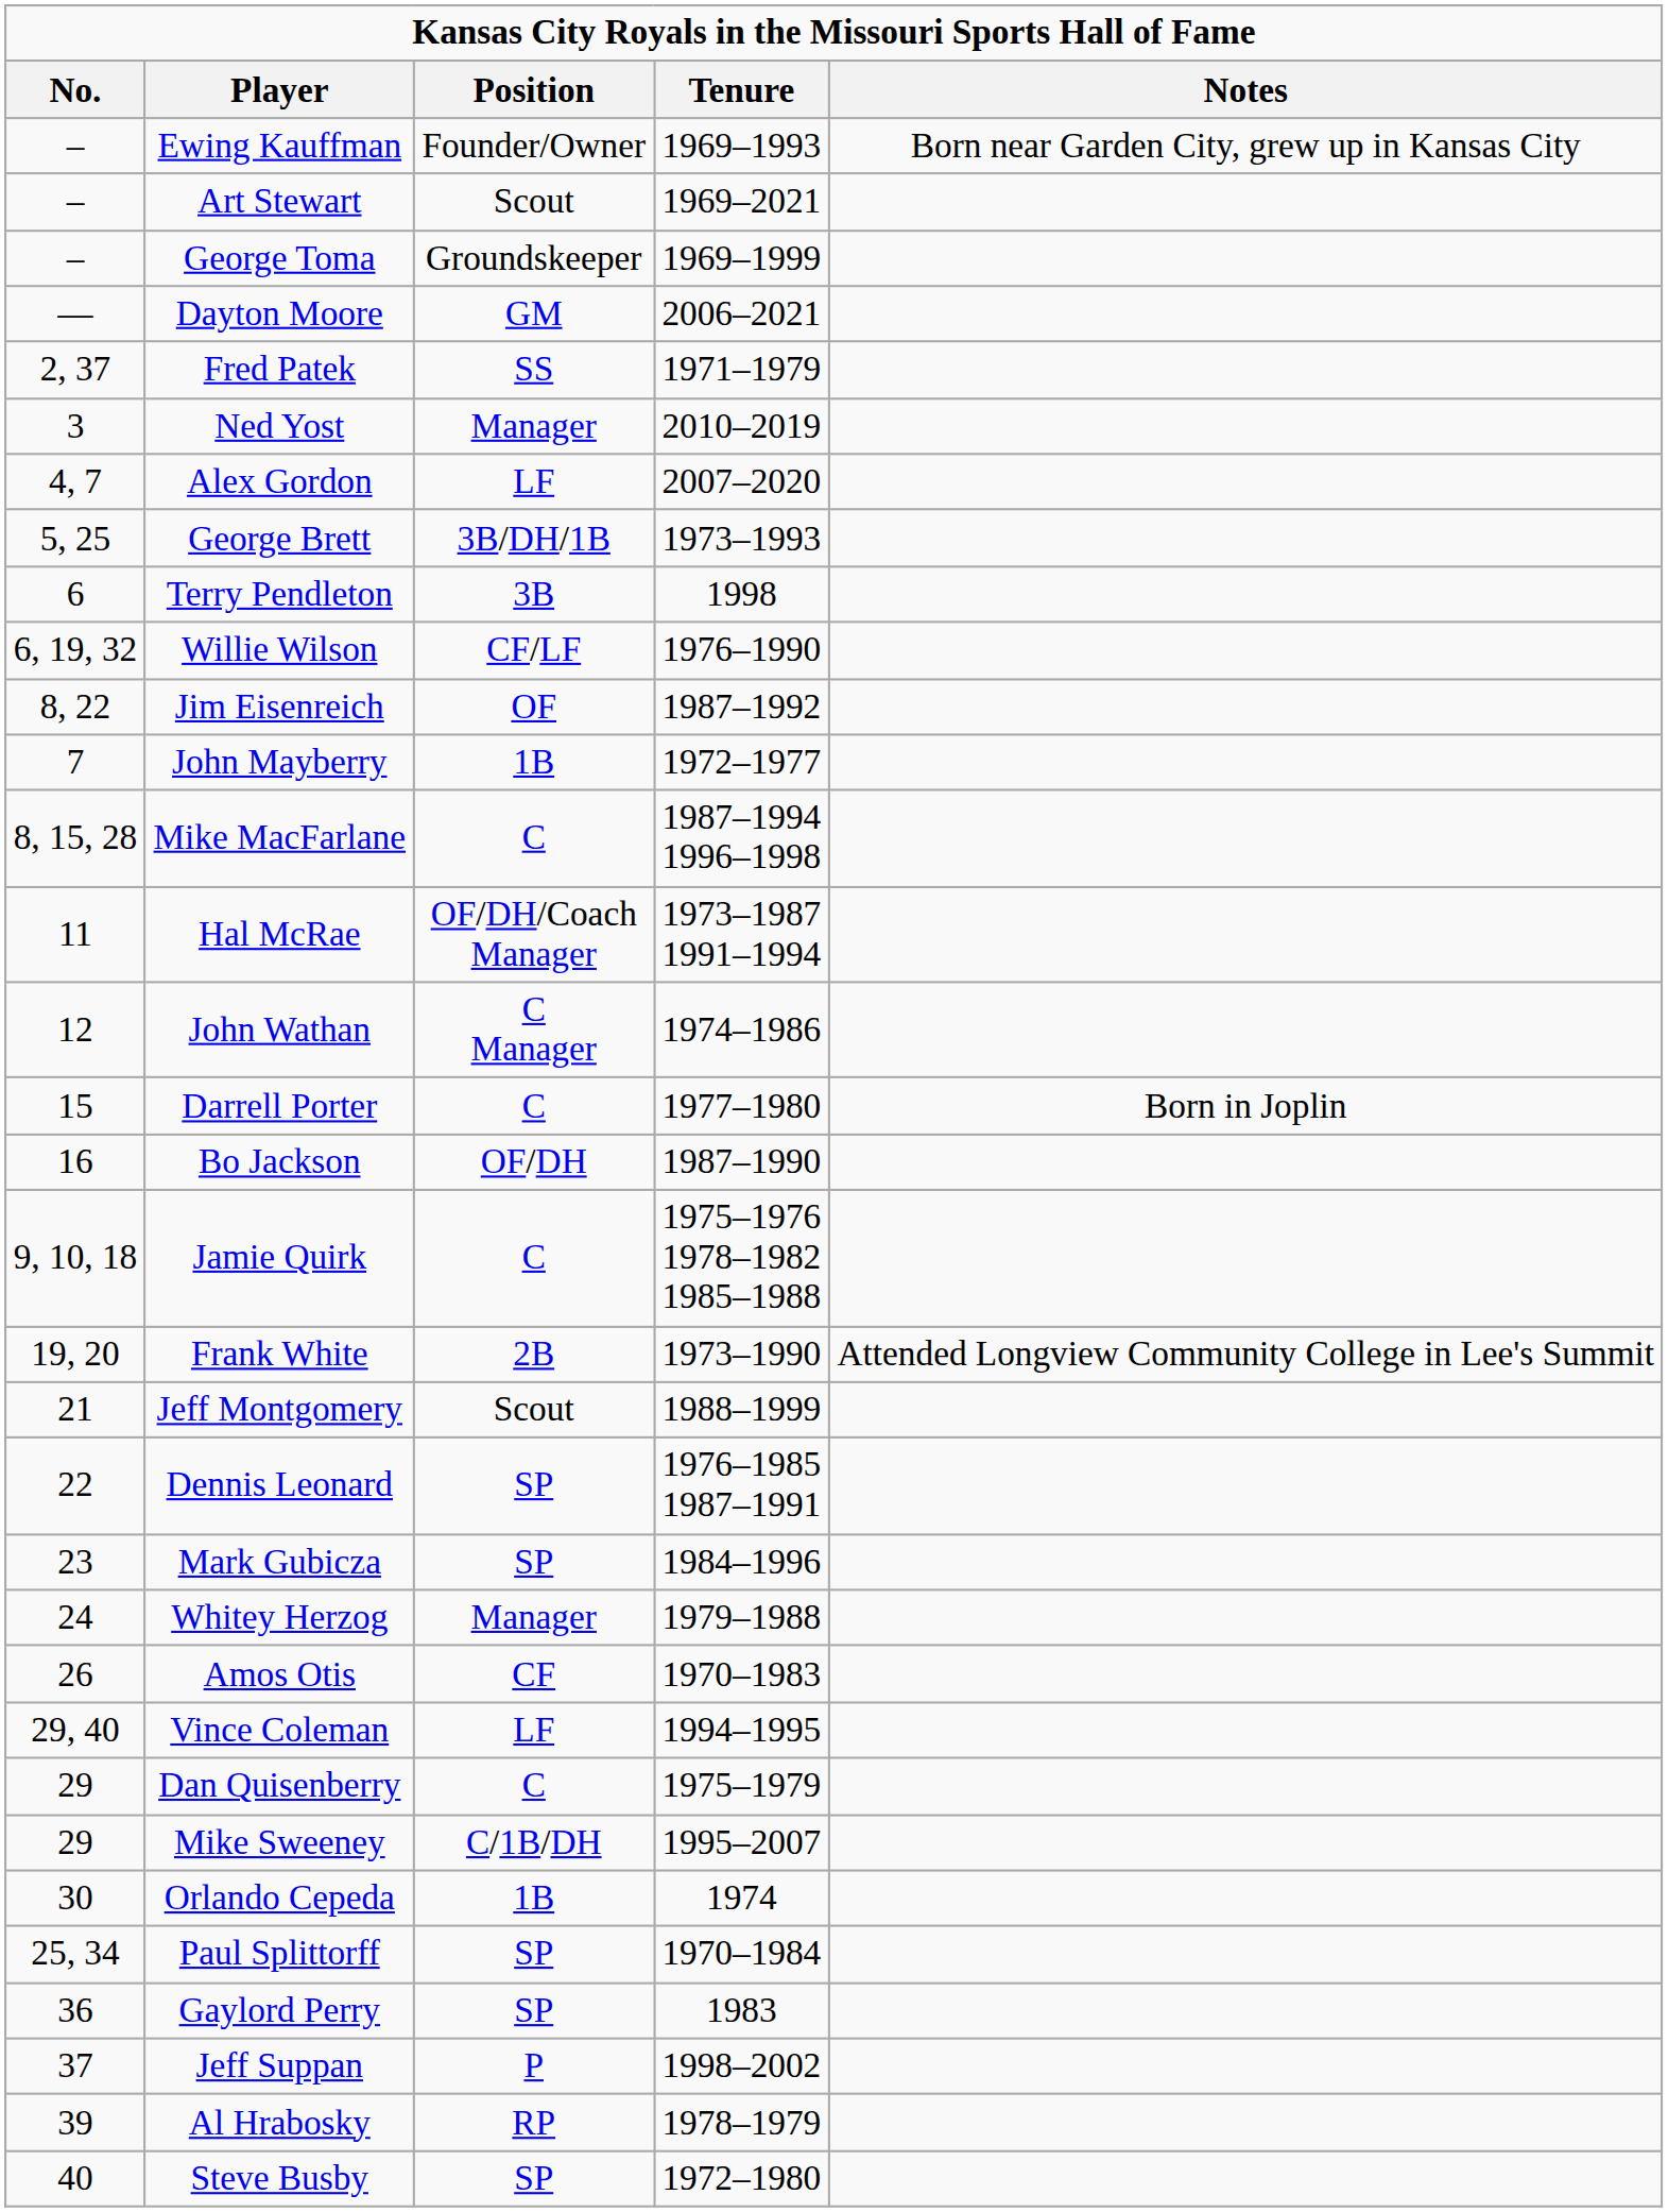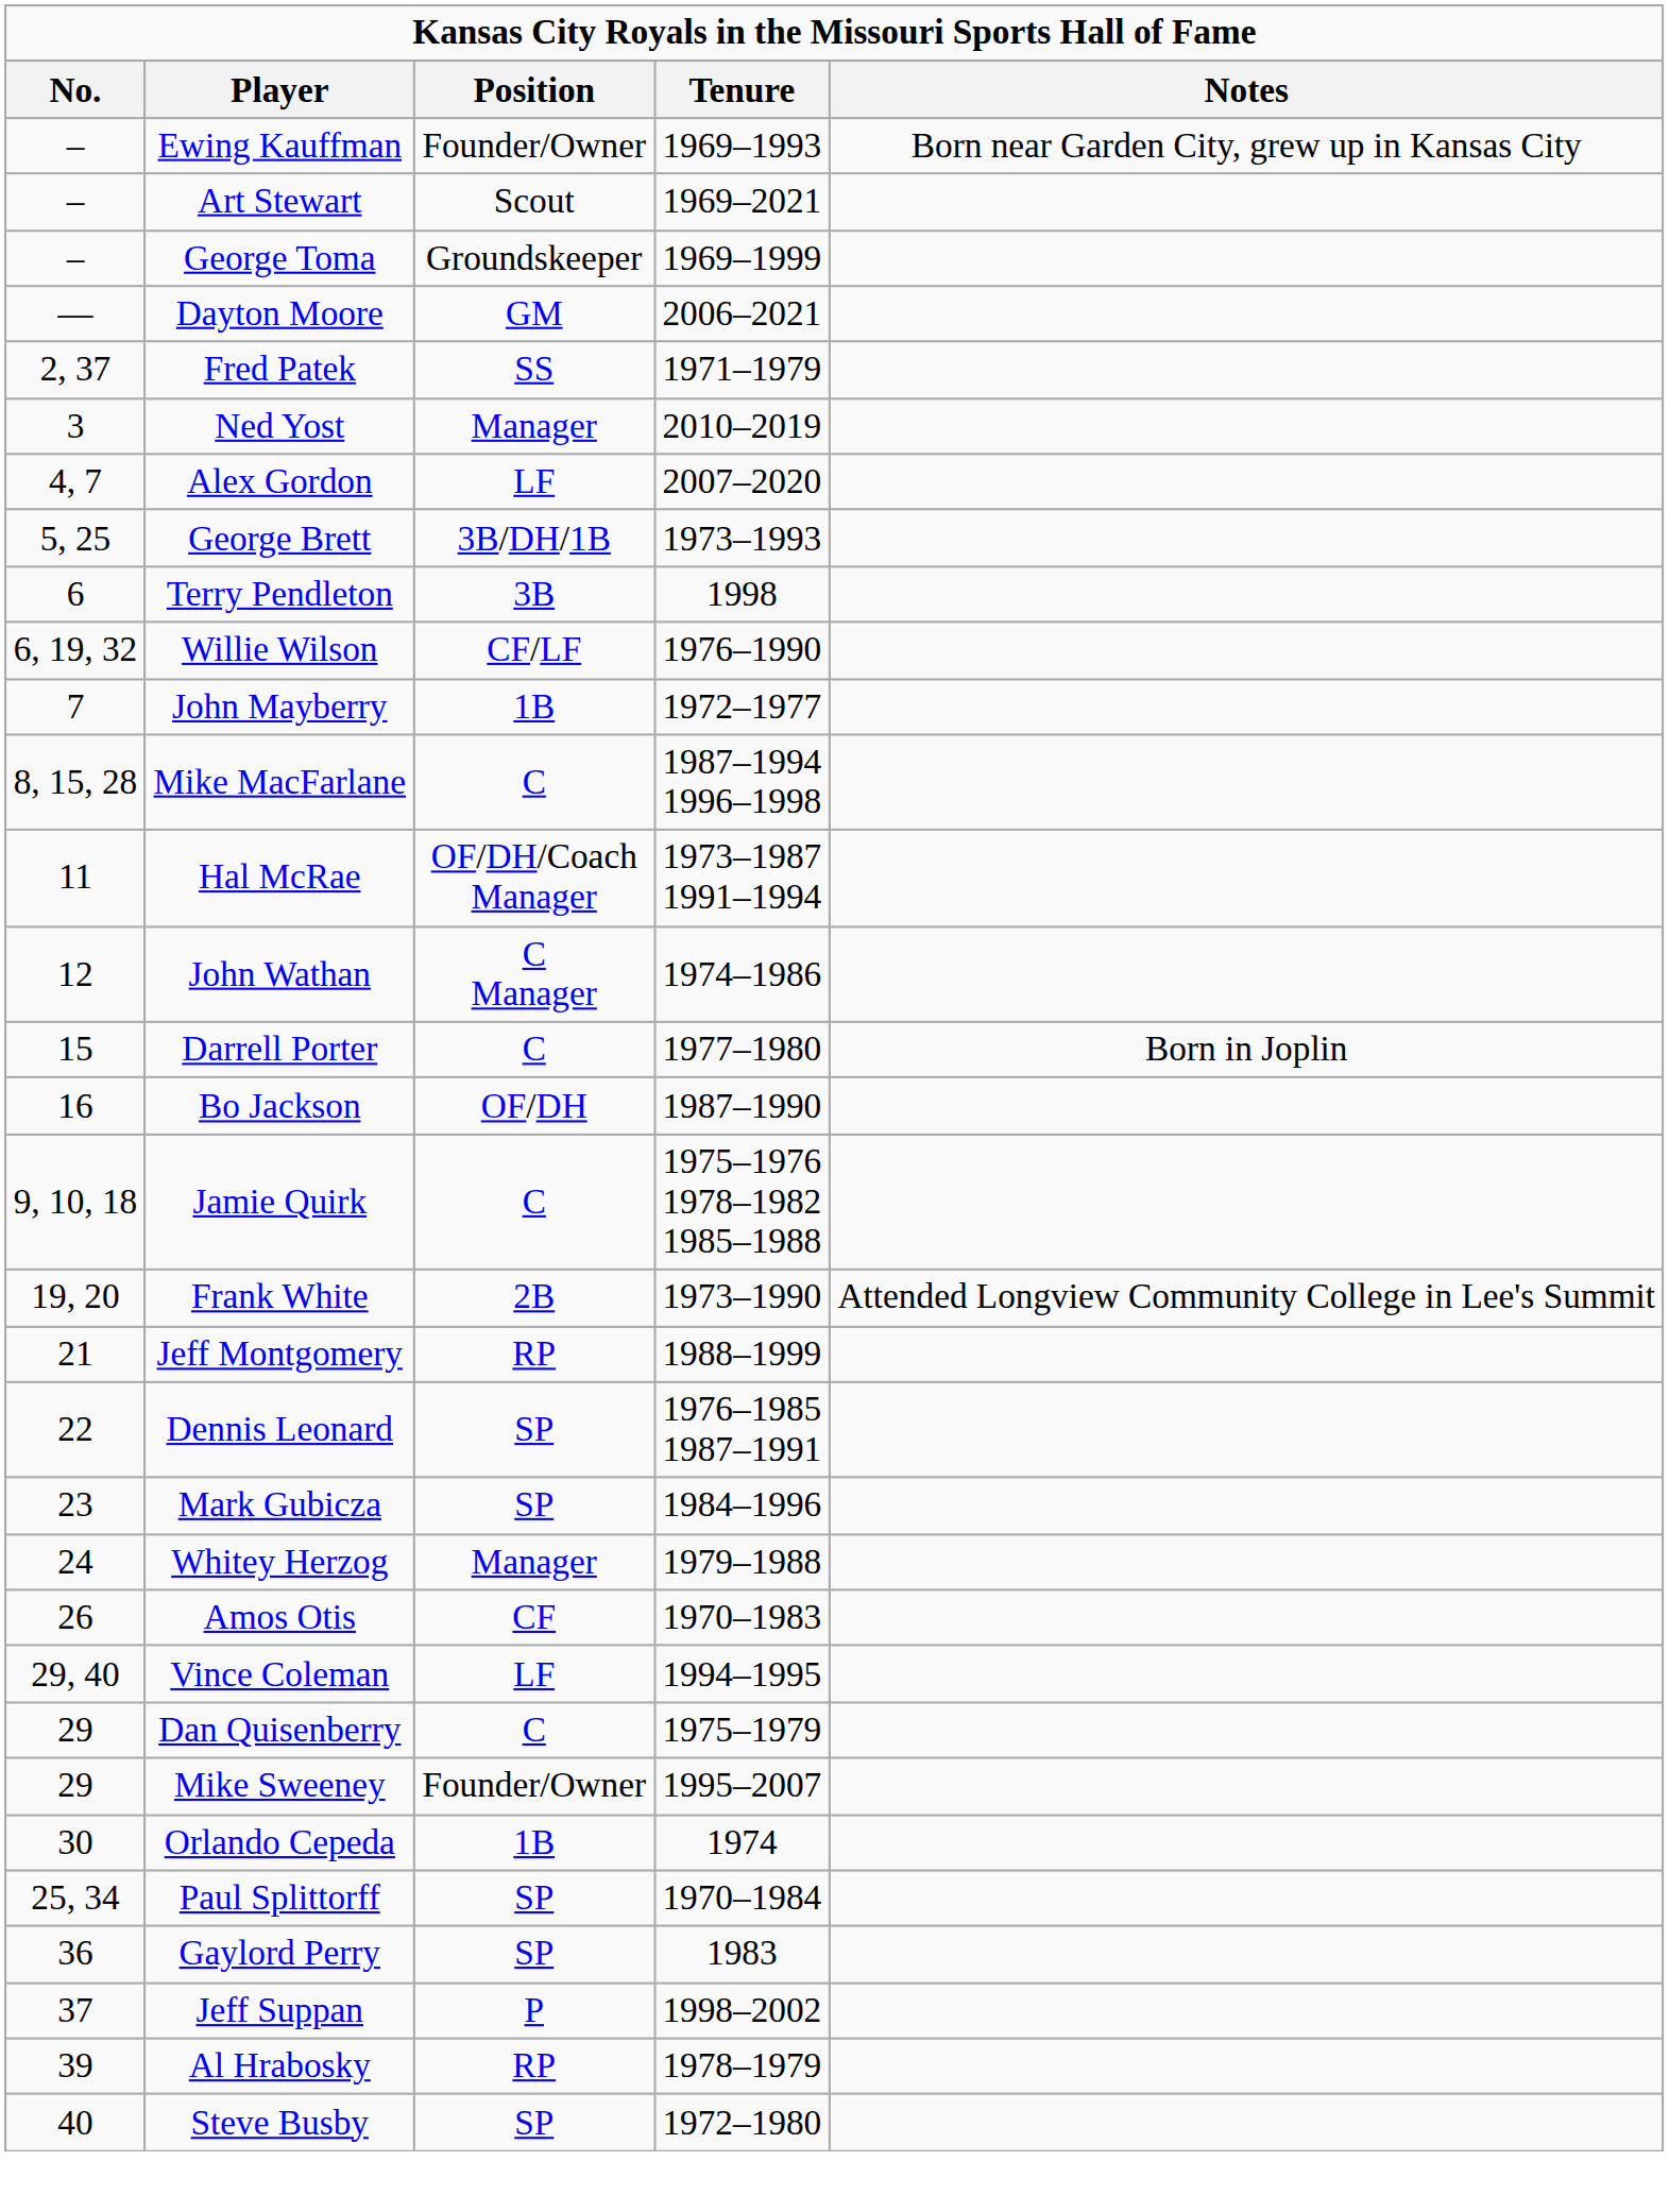- row: 8, 22 | Jim Eisenreich | OF | 1987–1992
Jeff Montgomery | Position: Scout -> RP
Mike Sweeney | Position: C/1B/DH -> Founder/Owner
